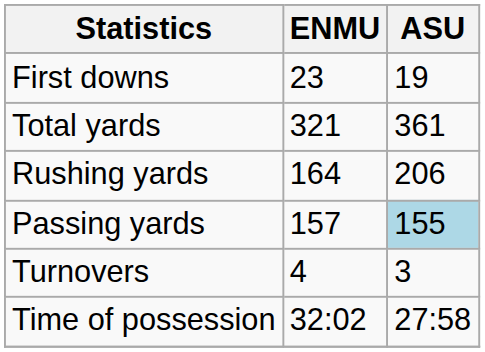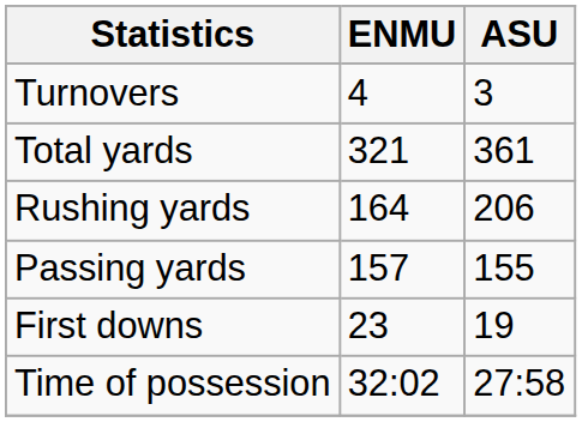rows swapped: First downs <-> Turnovers
Passing yards | ASU: lightblue background -> no background
